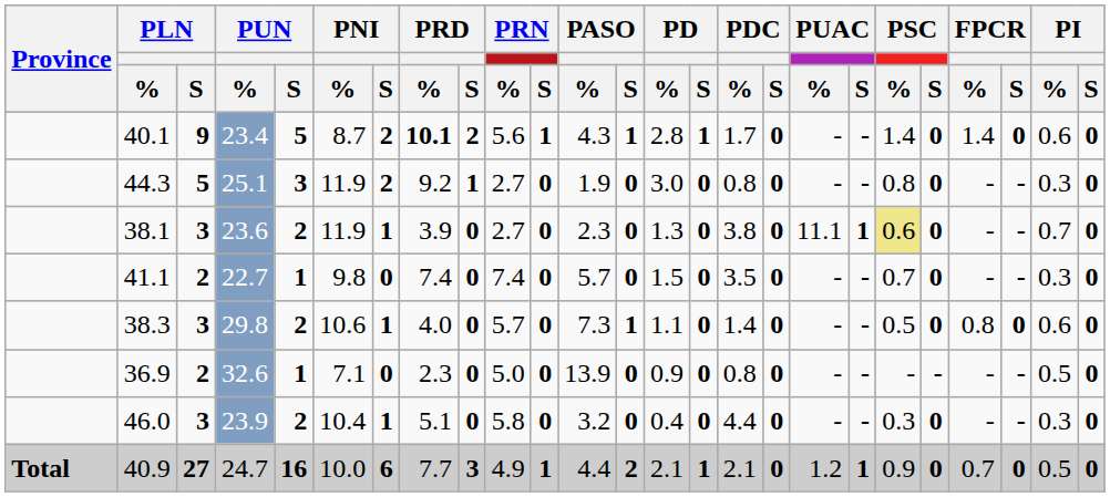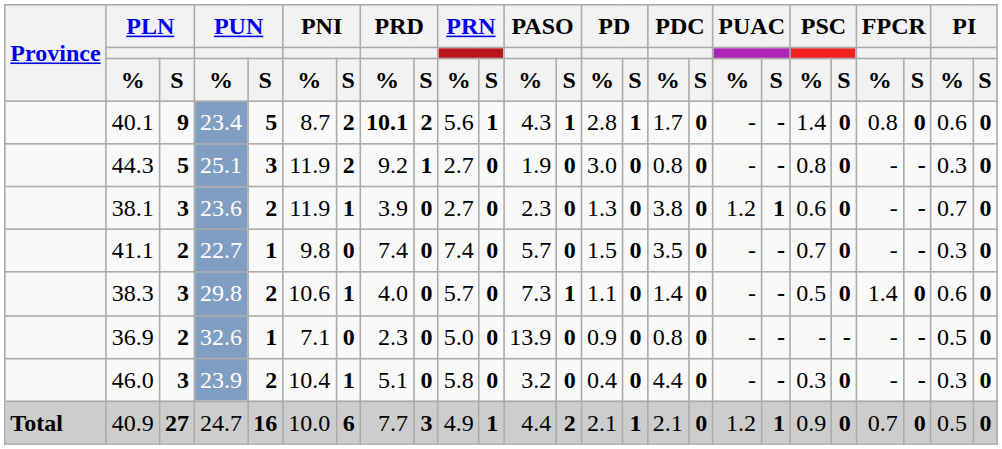40.1 | FPCR / %: 1.4 -> 0.8
38.1 | PUAC / %: 11.1 -> 1.2
38.1 | PSC / %: khaki background -> no background
38.3 | FPCR / %: 0.8 -> 1.4
